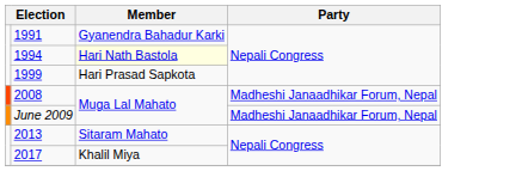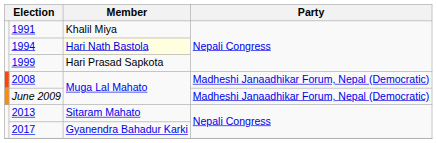1991 | Member: Gyanendra Bahadur Karki -> Khalil Miya
2008 | Party: Madheshi Janaadhikar Forum, Nepal -> Madheshi Janaadhikar Forum, Nepal (Democratic)
June 2009 | Party: Madheshi Janaadhikar Forum, Nepal -> Madheshi Janaadhikar Forum, Nepal (Democratic)
2017 | Member: Khalil Miya -> Gyanendra Bahadur Karki
